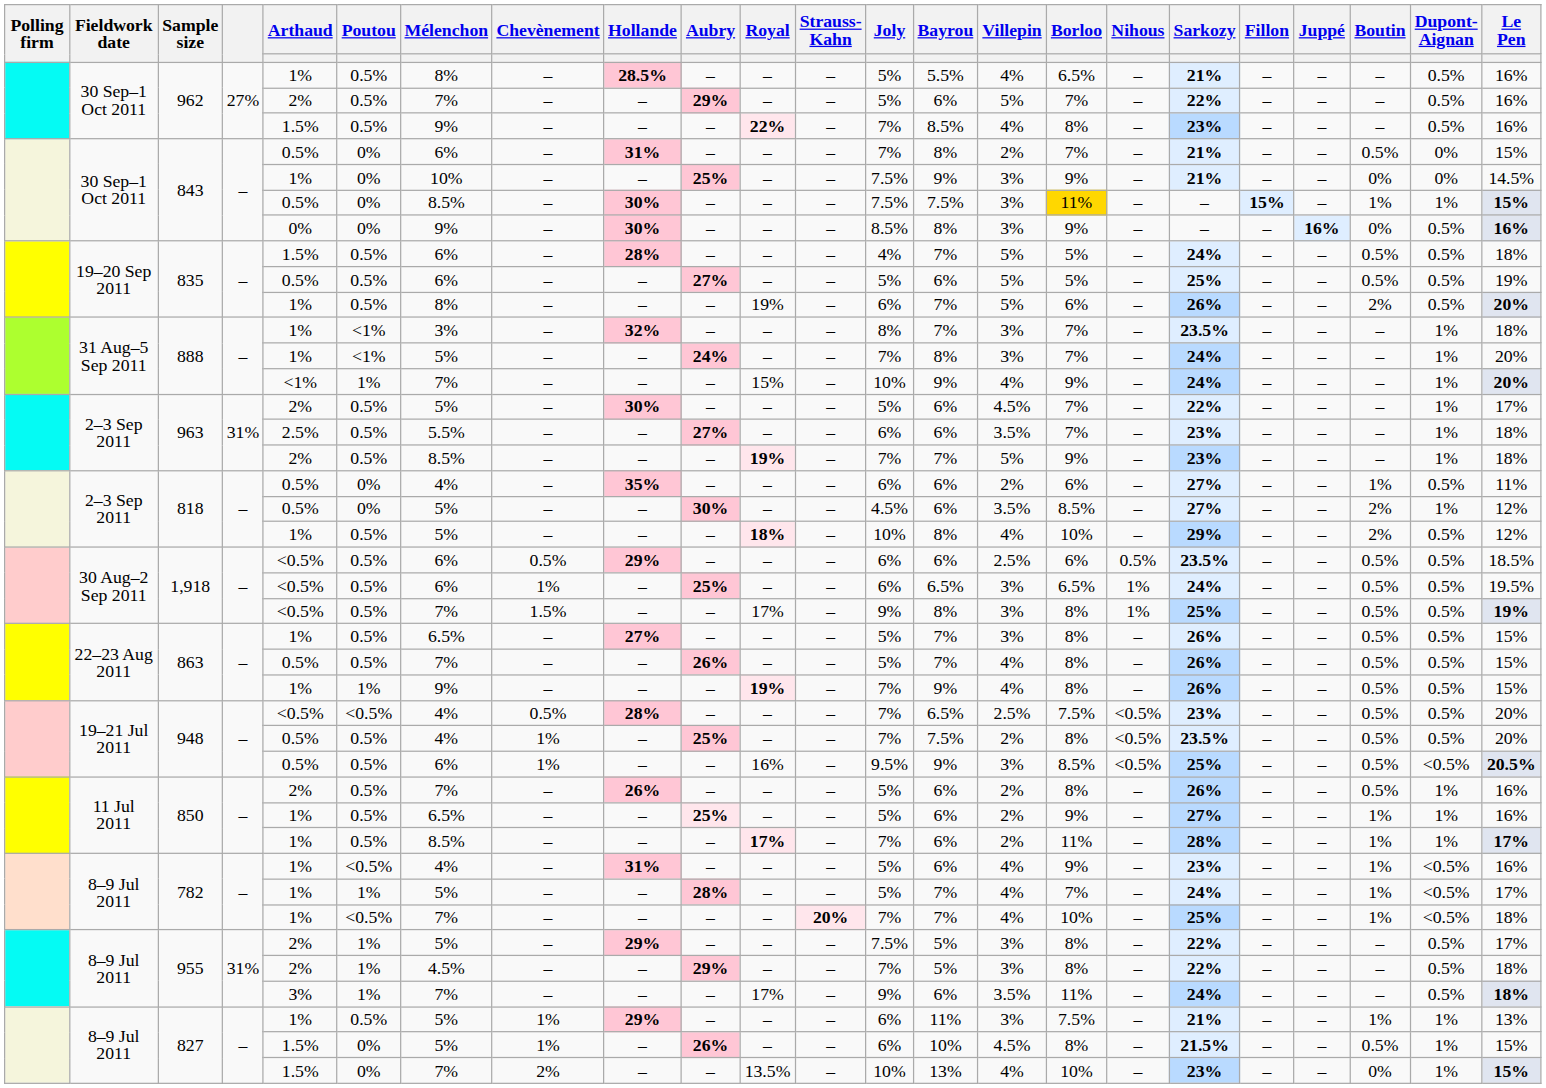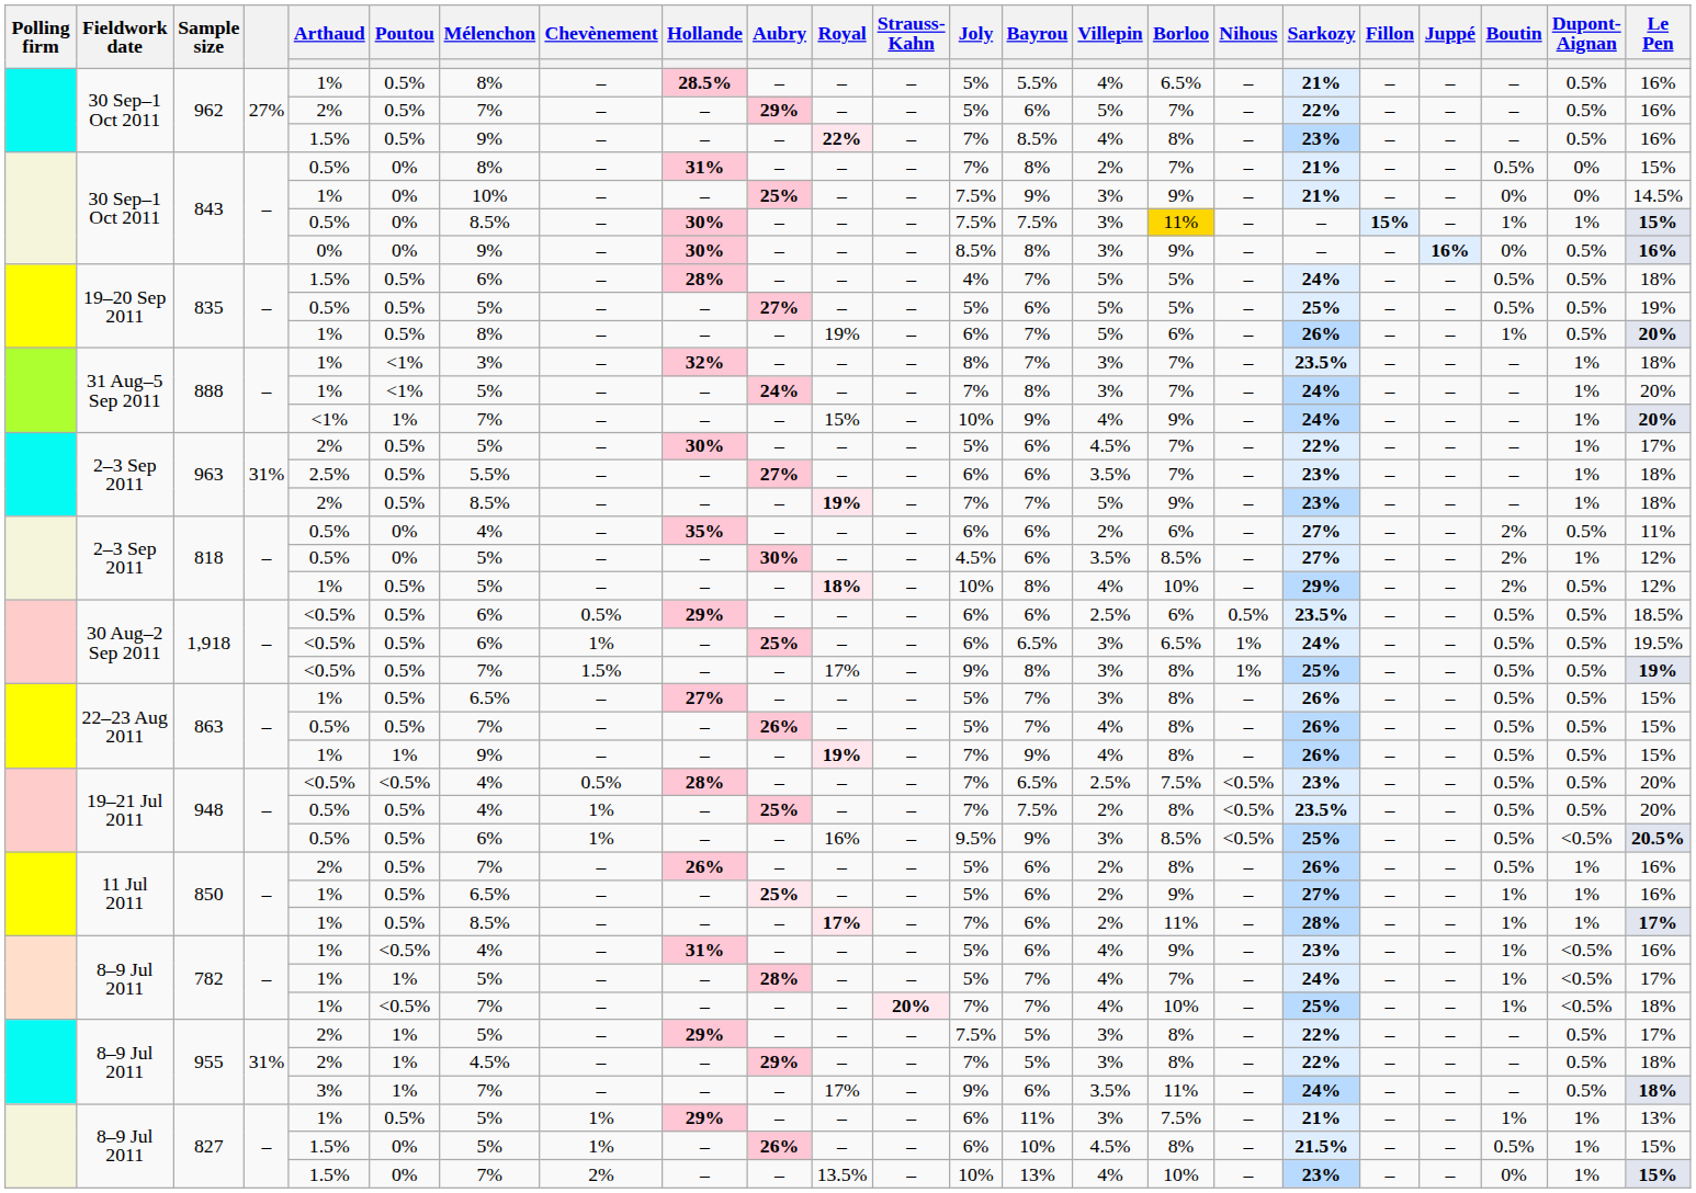row 6 | Mélenchon: 6% -> 8%
row 11 | Mélenchon: 6% -> 5%
row 12 | Boutin: 2% -> 1%
row 19 | Boutin: 1% -> 2%
